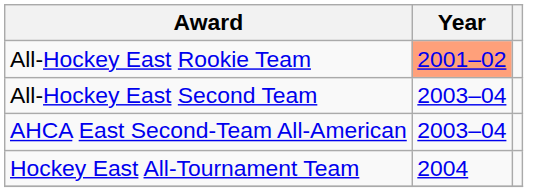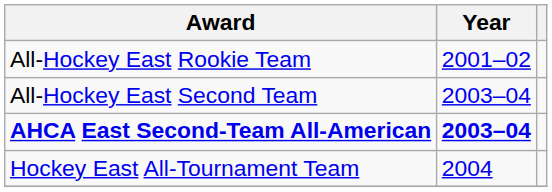row 2 | Year: lightsalmon background -> no background
row 4 | Award: normal -> bold
row 4 | Year: normal -> bold
